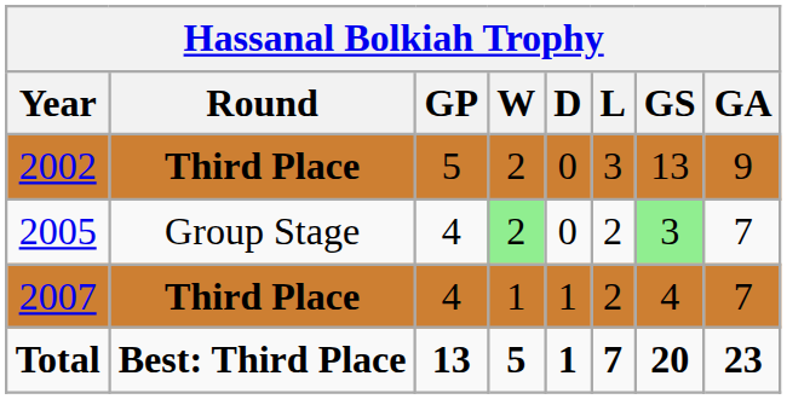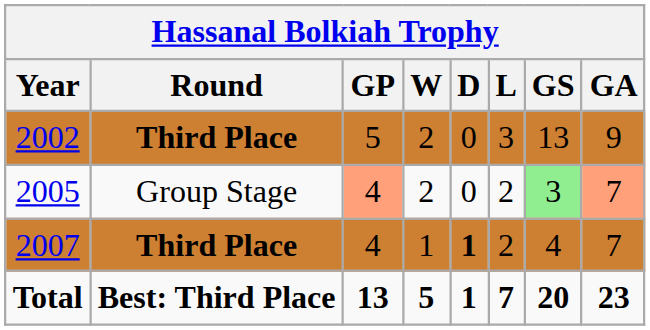2005 | GP: no background -> lightsalmon background
2005 | W: lightgreen background -> no background
2005 | GA: no background -> lightsalmon background
2007 | D: normal -> bold
